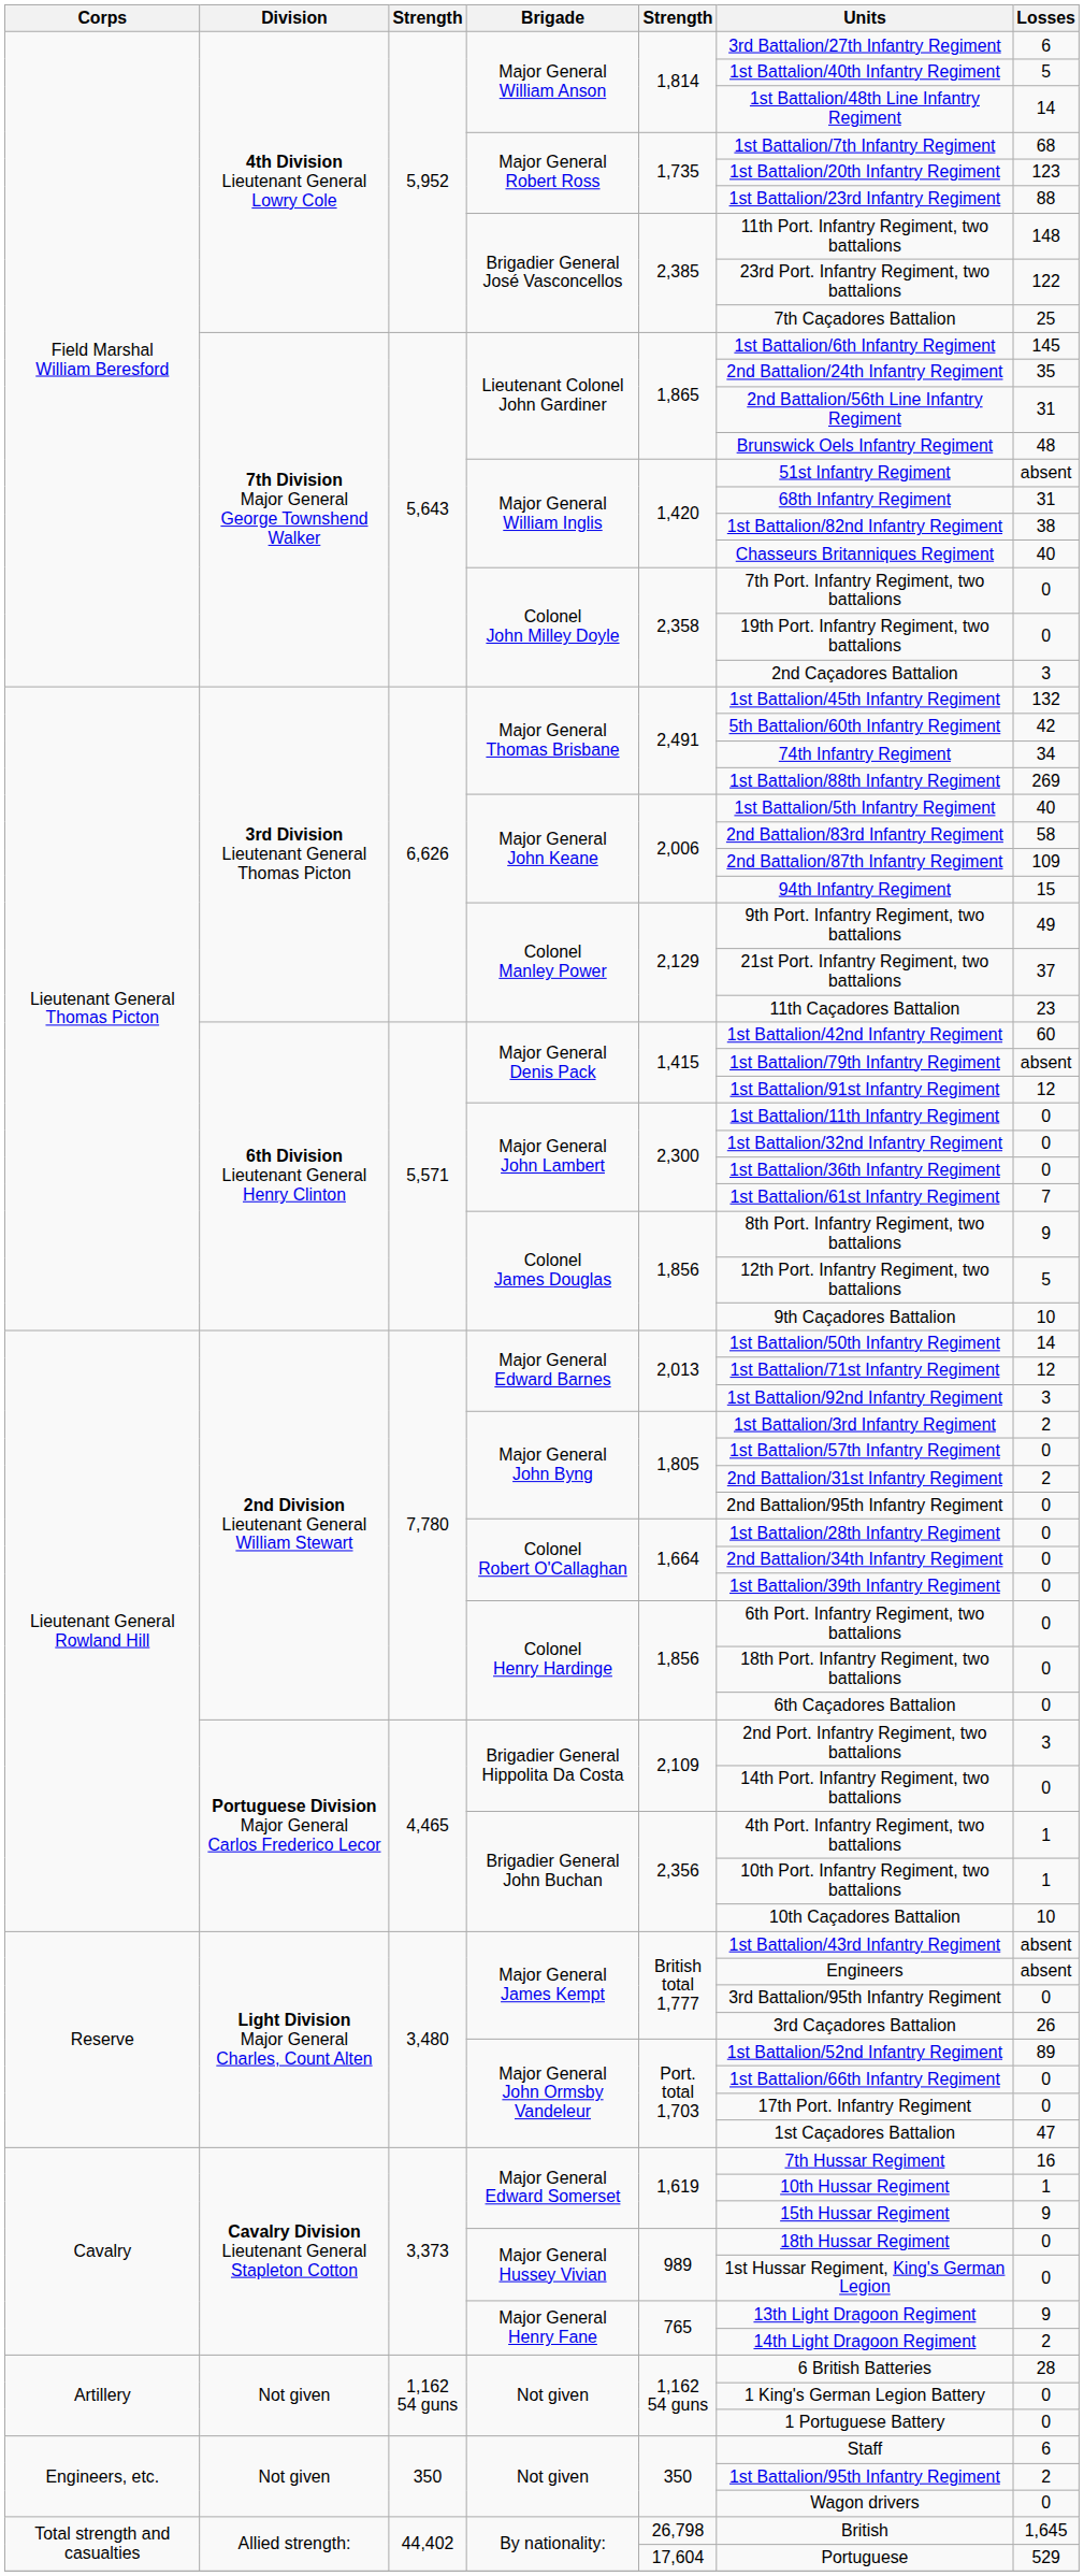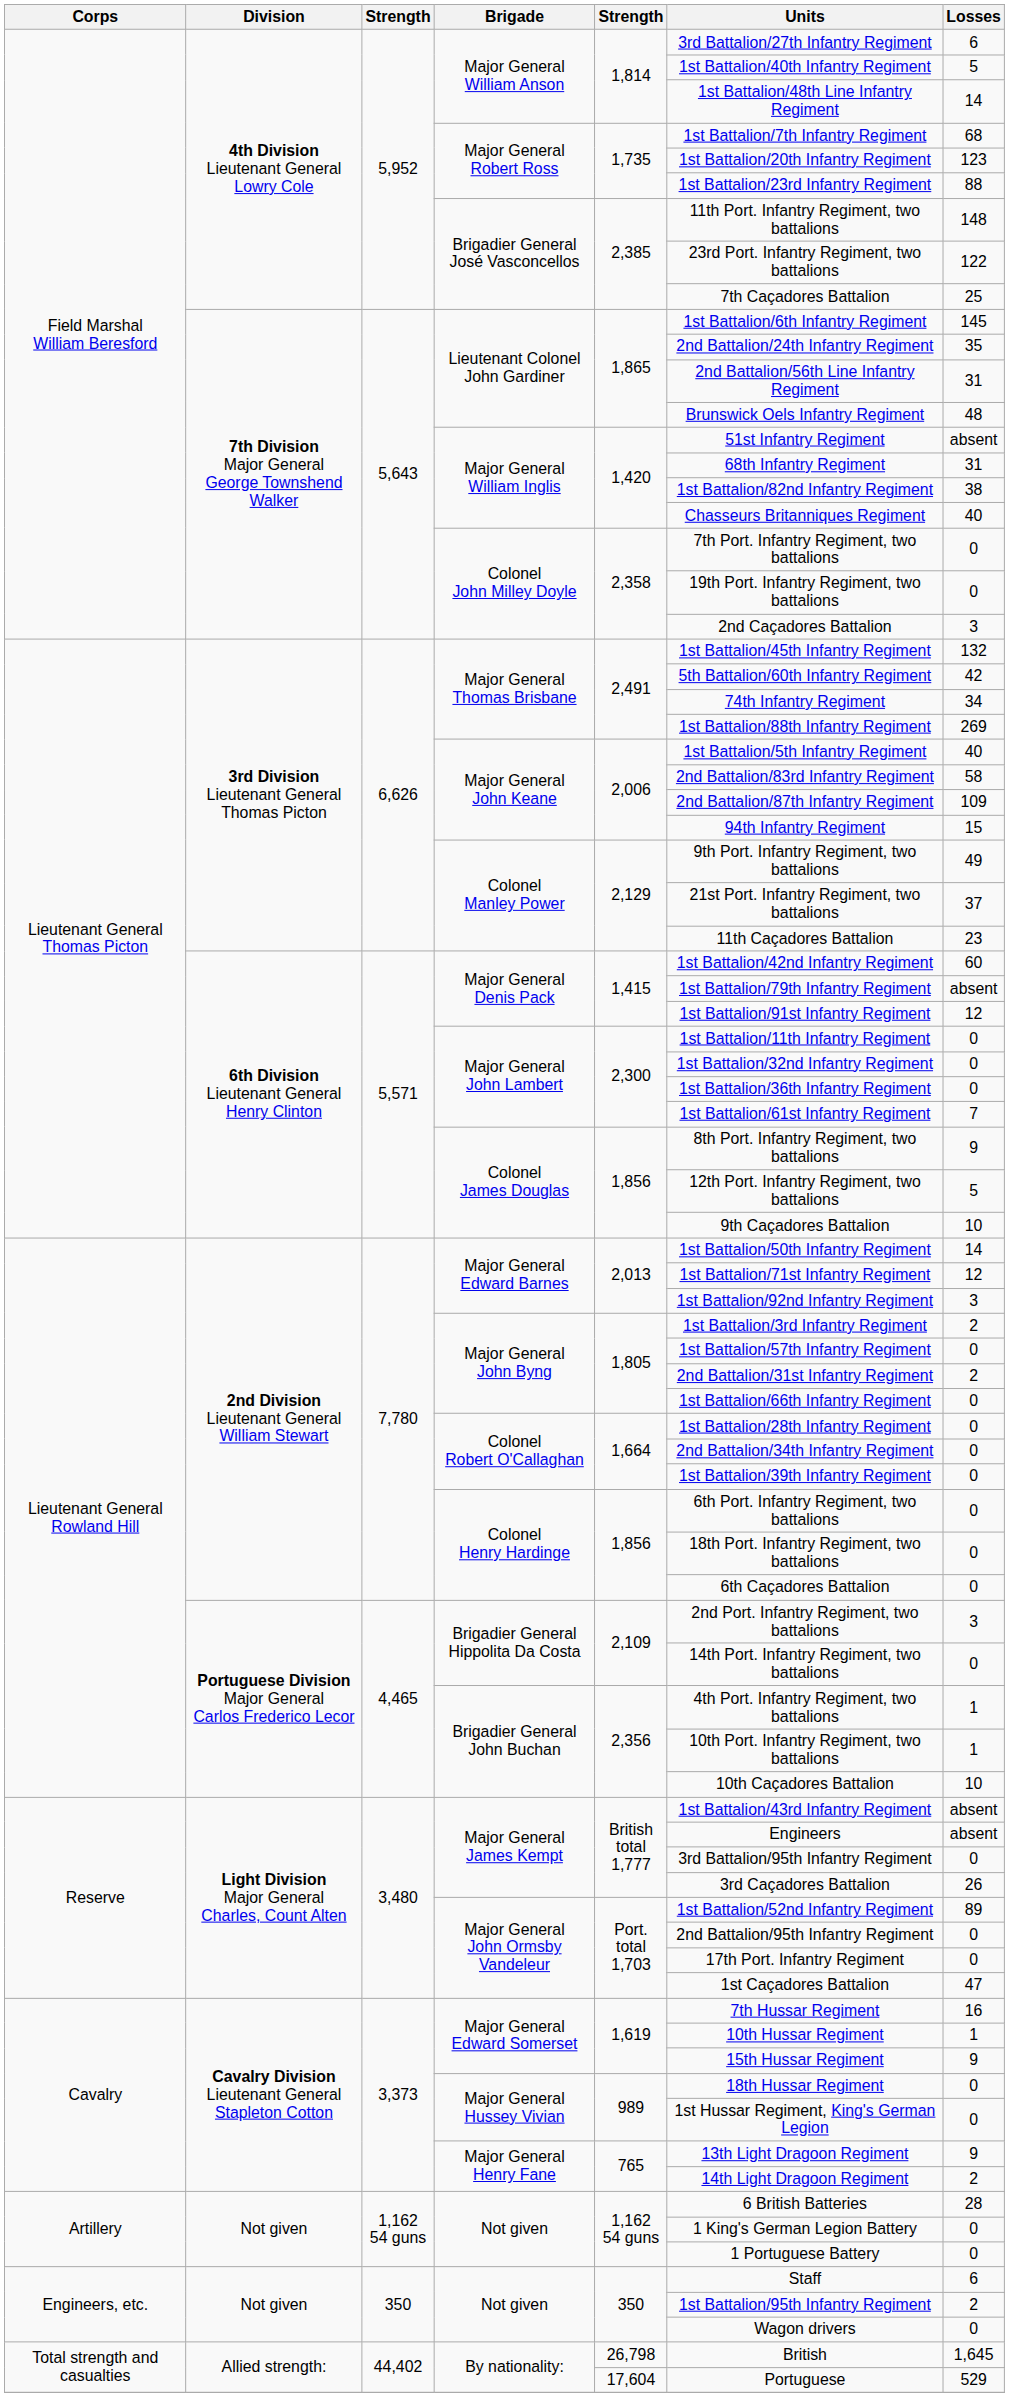row 49 | Units: 2nd Battalion/95th Infantry Regiment -> 1st Battalion/66th Infantry Regiment
row 66 | Units: 1st Battalion/66th Infantry Regiment -> 2nd Battalion/95th Infantry Regiment
